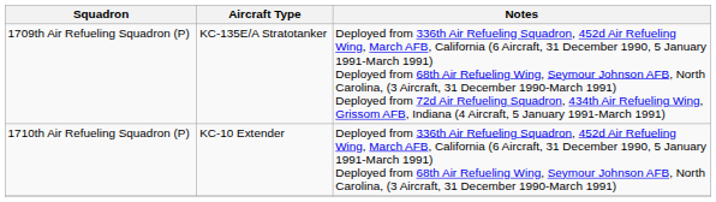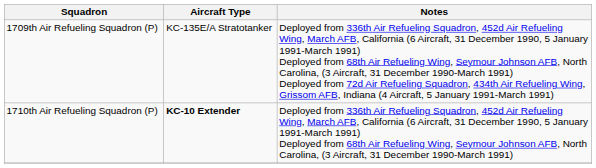1710th Air Refueling Squadron (P) | Aircraft Type: normal -> bold
